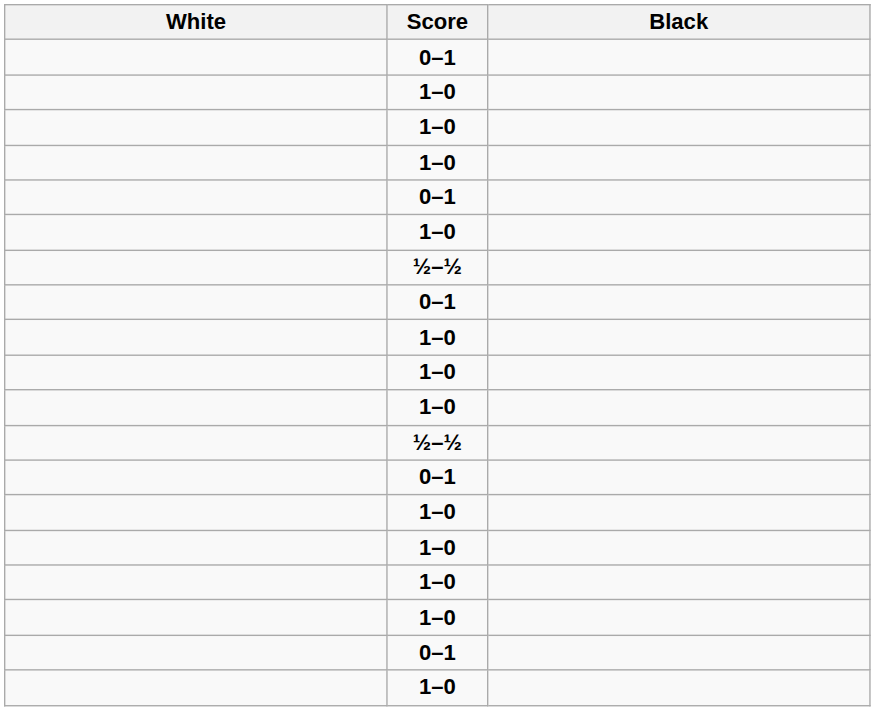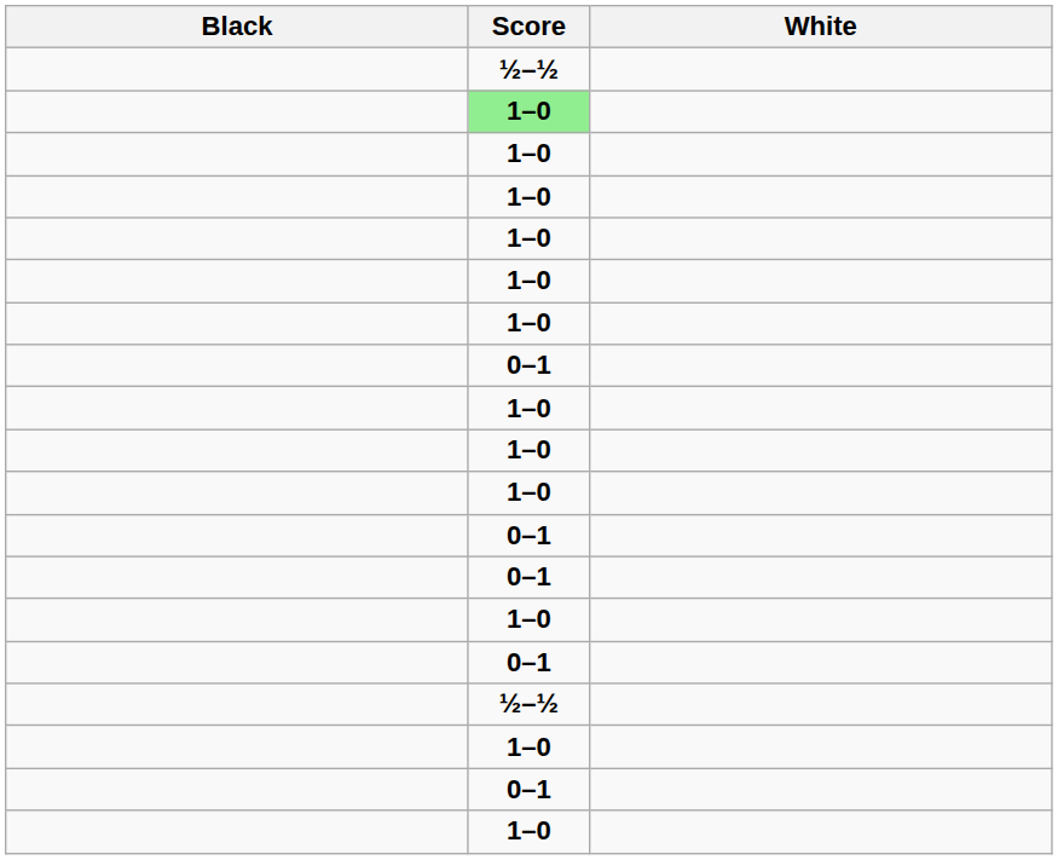columns swapped: White <-> Black
row 2 | Score: 0–1 -> ½–½
row 3 | Score: no background -> lightgreen background
row 6 | Score: 0–1 -> 1–0
row 8 | Score: ½–½ -> 1–0
row 13 | Score: ½–½ -> 0–1
row 16 | Score: 1–0 -> 0–1
row 17 | Score: 1–0 -> ½–½
